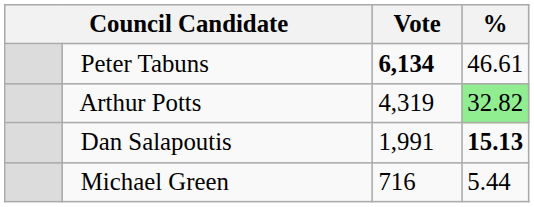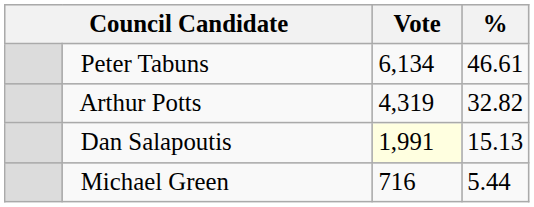Peter Tabuns | Vote: bold -> normal
Arthur Potts | %: lightgreen background -> no background
Dan Salapoutis | Vote: no background -> lightyellow background
Dan Salapoutis | %: bold -> normal
